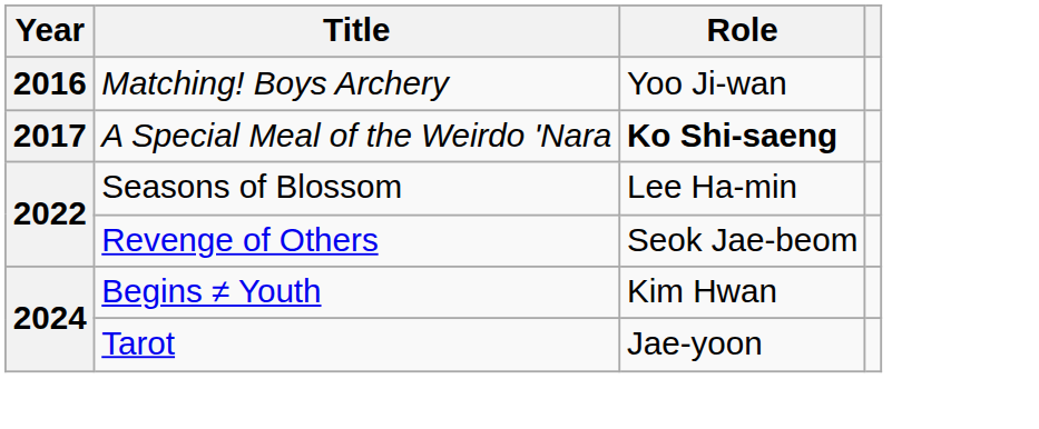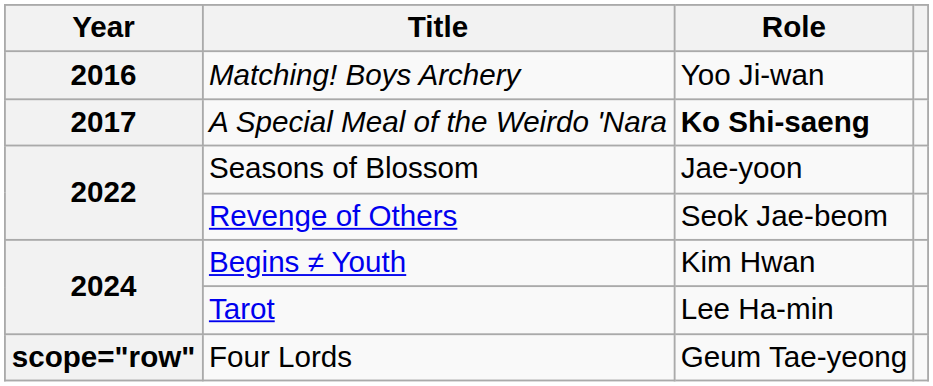Seasons of Blossom | Role: Lee Ha-min -> Jae-yoon
Tarot | Role: Jae-yoon -> Lee Ha-min
+ row: scope="row" | Four Lords | Geum Tae-yeong
